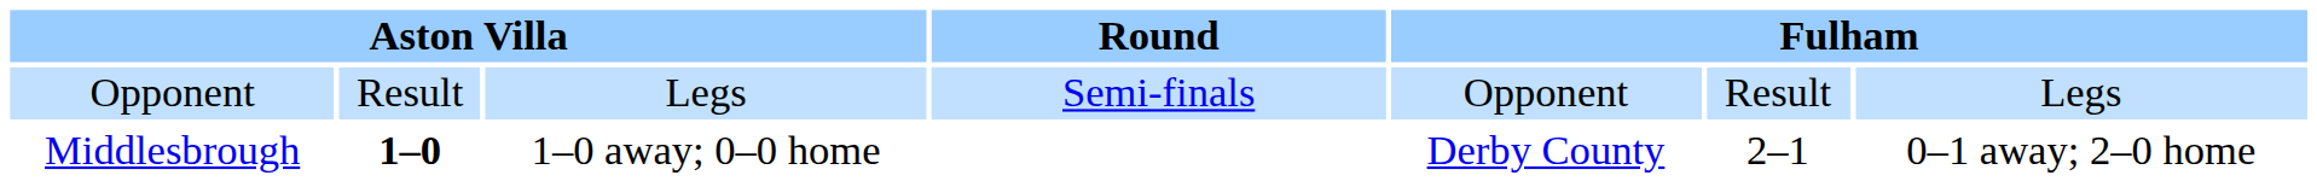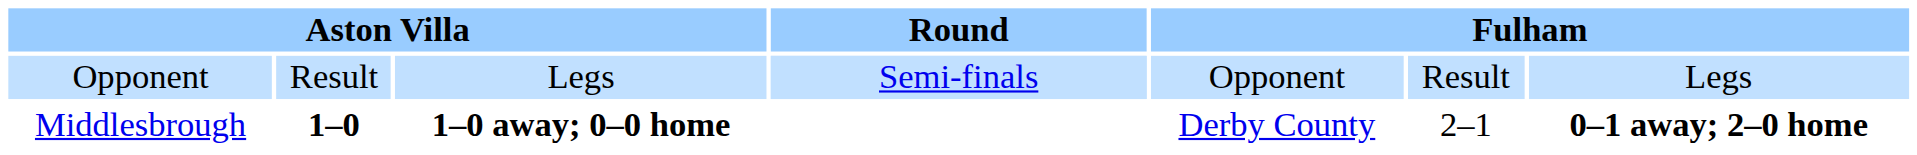Middlesbrough | column 3: normal -> bold
Middlesbrough | column 7: normal -> bold
